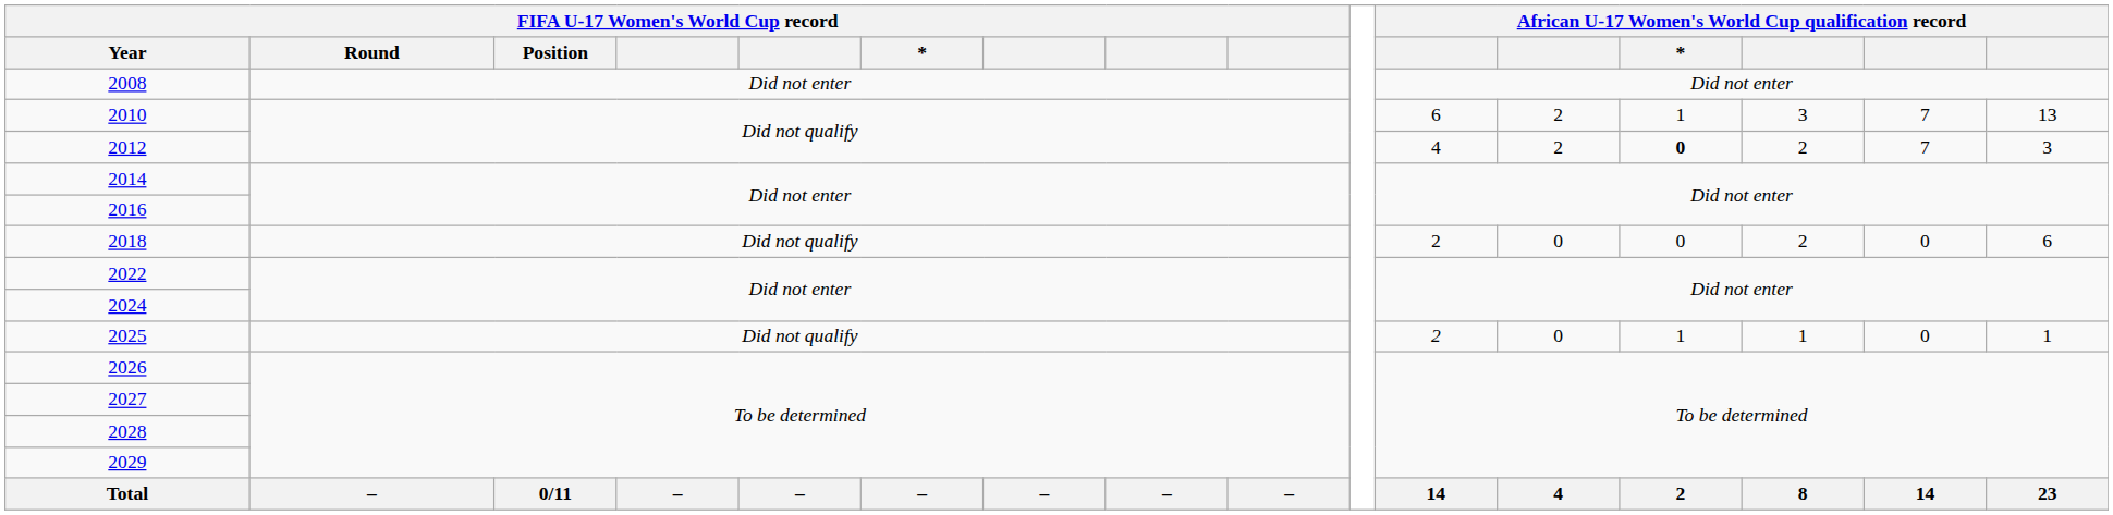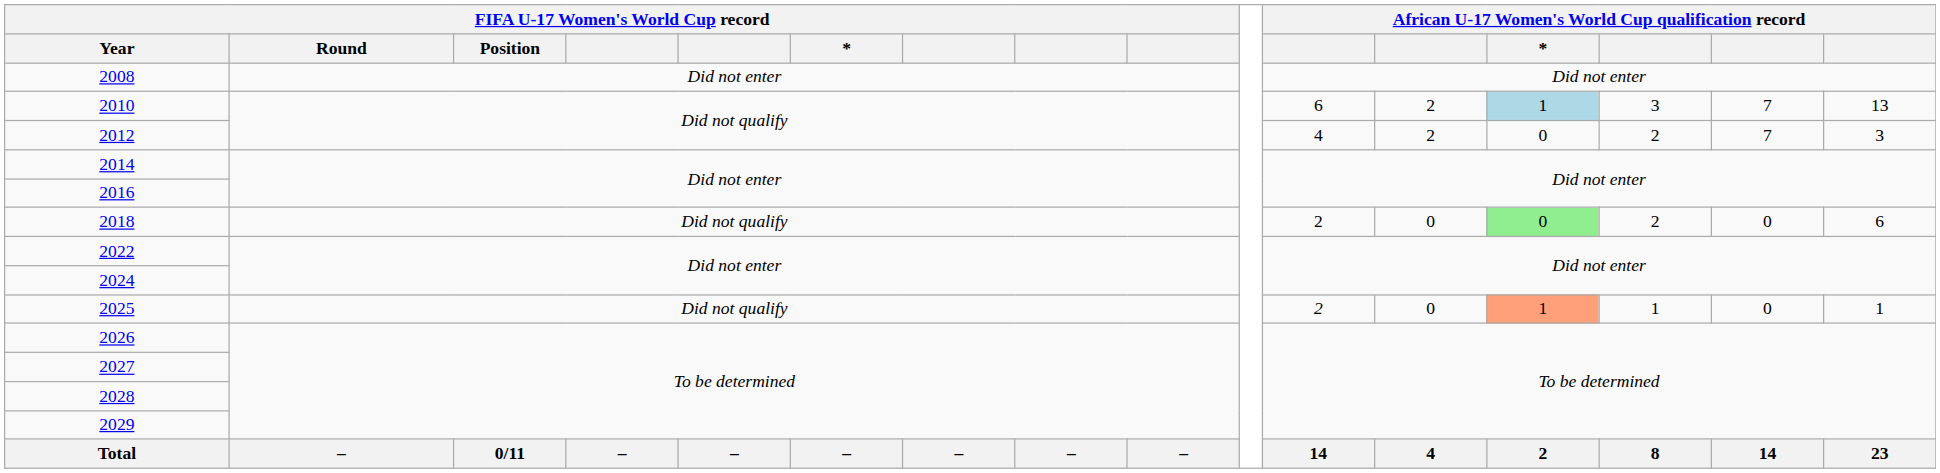2010 | African U-17 Women's World Cup qualification record / *: no background -> lightblue background
2012 | African U-17 Women's World Cup qualification record / *: bold -> normal
2018 | African U-17 Women's World Cup qualification record / *: no background -> lightgreen background
2025 | African U-17 Women's World Cup qualification record / *: no background -> lightsalmon background
